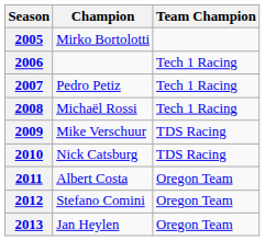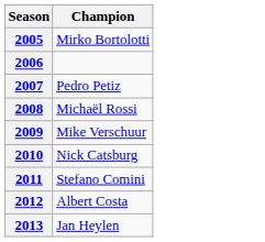- column: Team Champion | Tech 1 Racing | Tech 1 Racing | Tech 1 Racing | TDS Racing | TDS Racing | Oregon Team | Oregon Team | Oregon Team
2011 | Champion: Albert Costa -> Stefano Comini
2012 | Champion: Stefano Comini -> Albert Costa
